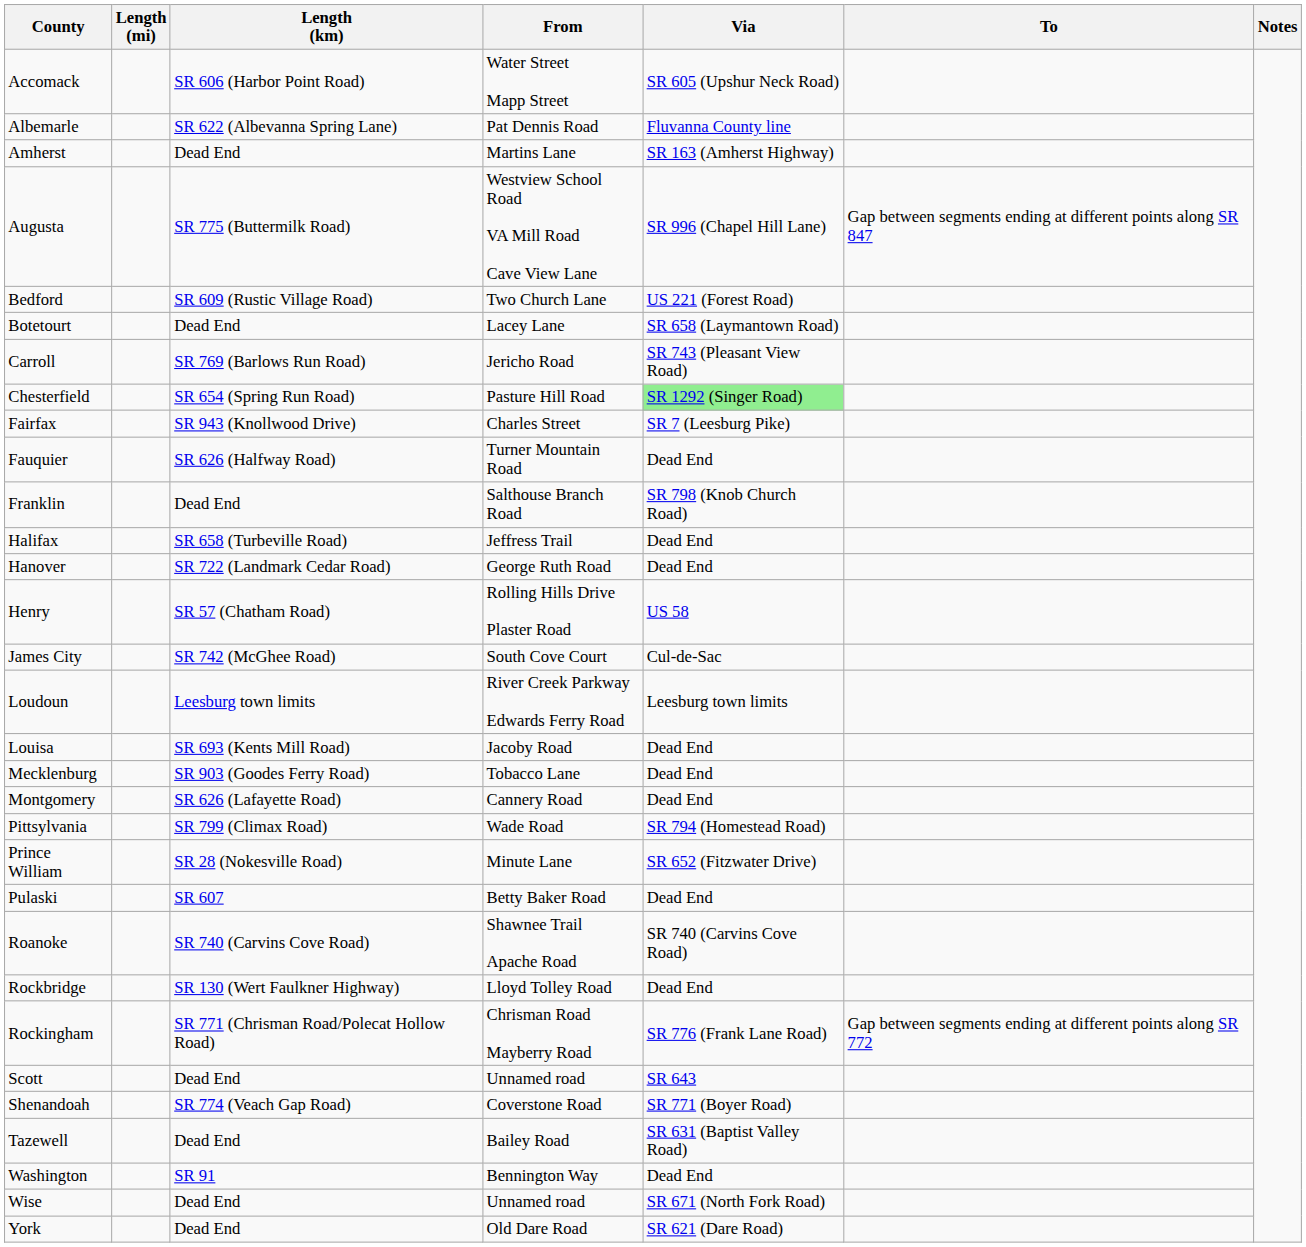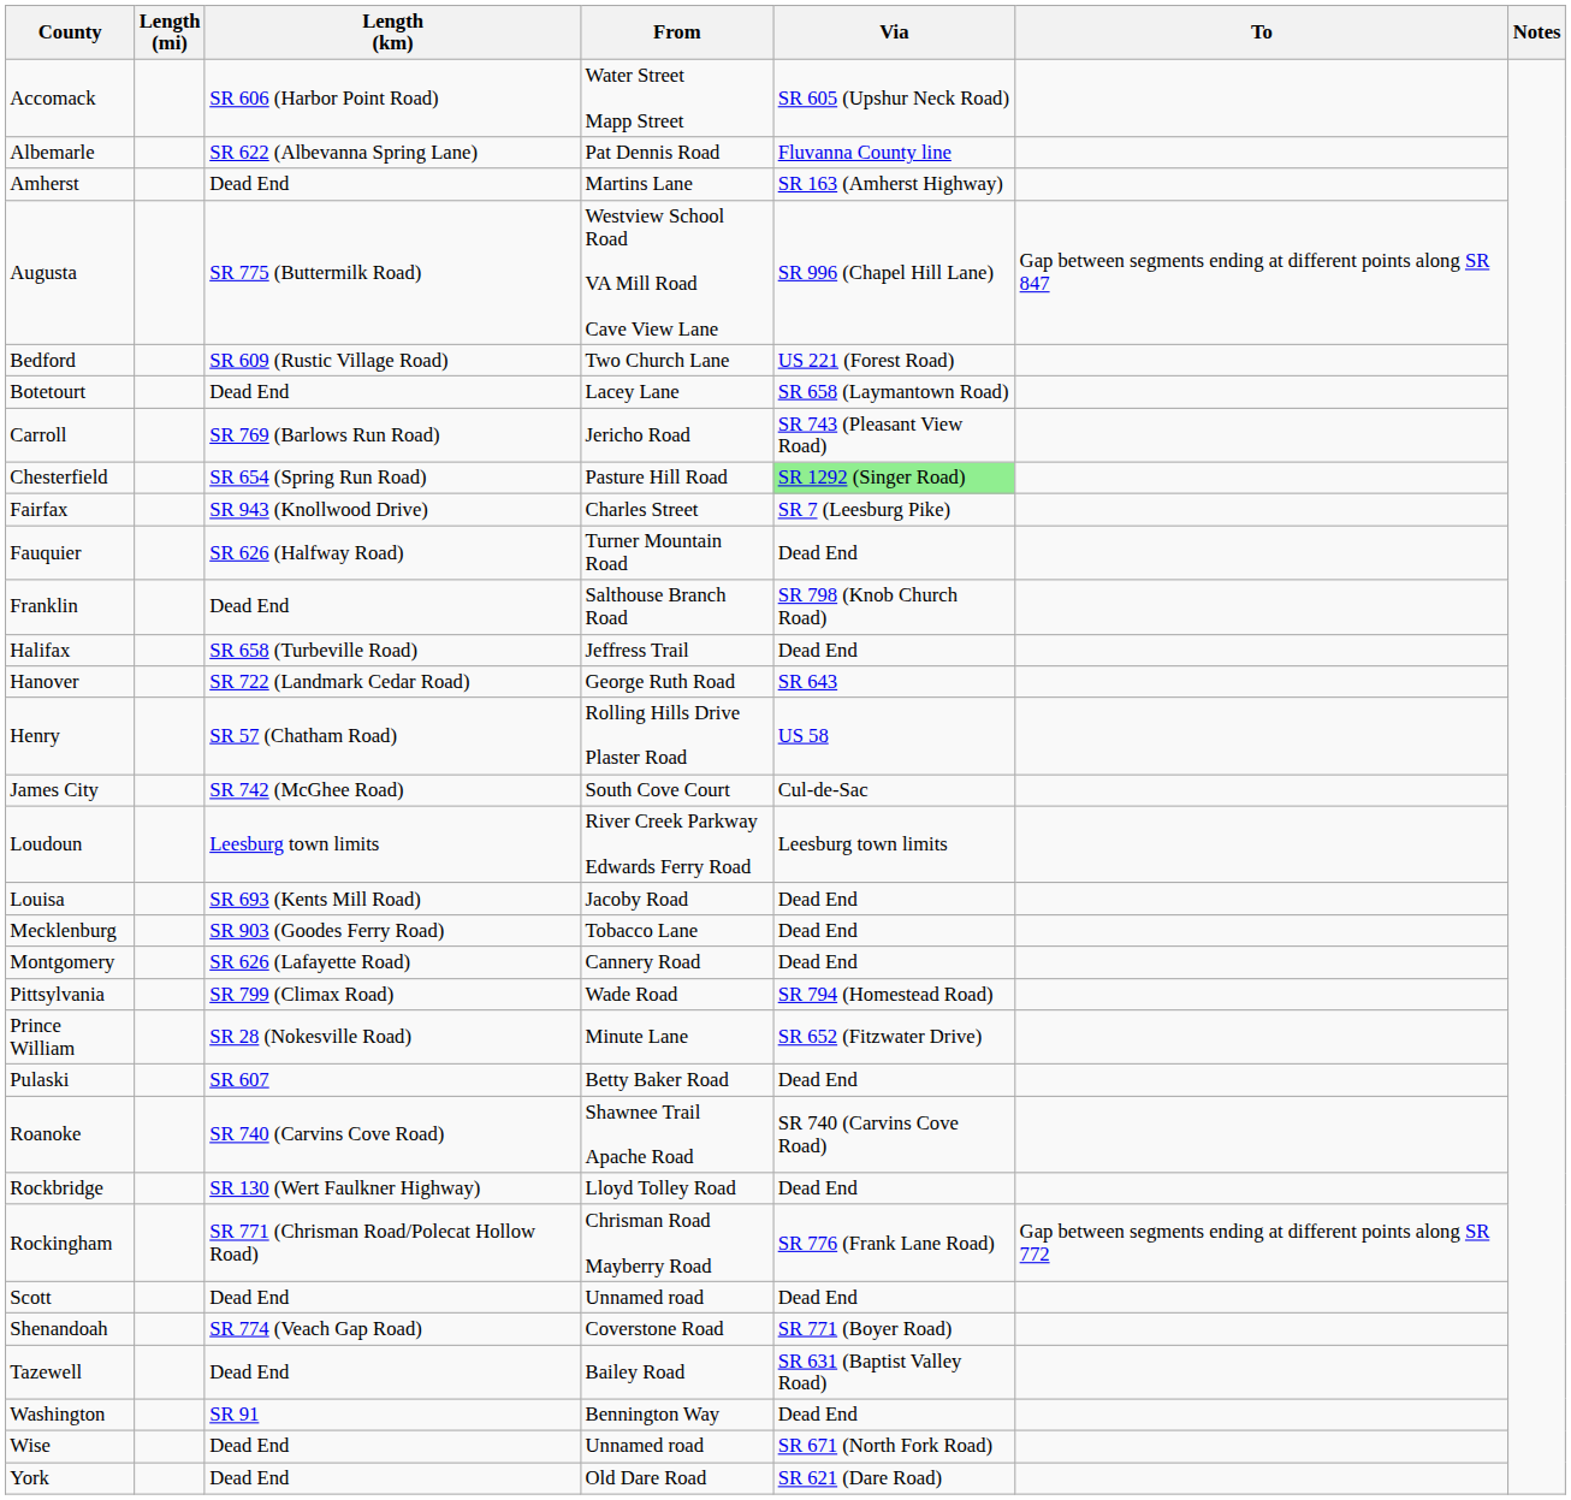Hanover | Via: Dead End -> SR 643
Scott | Via: SR 643 -> Dead End
